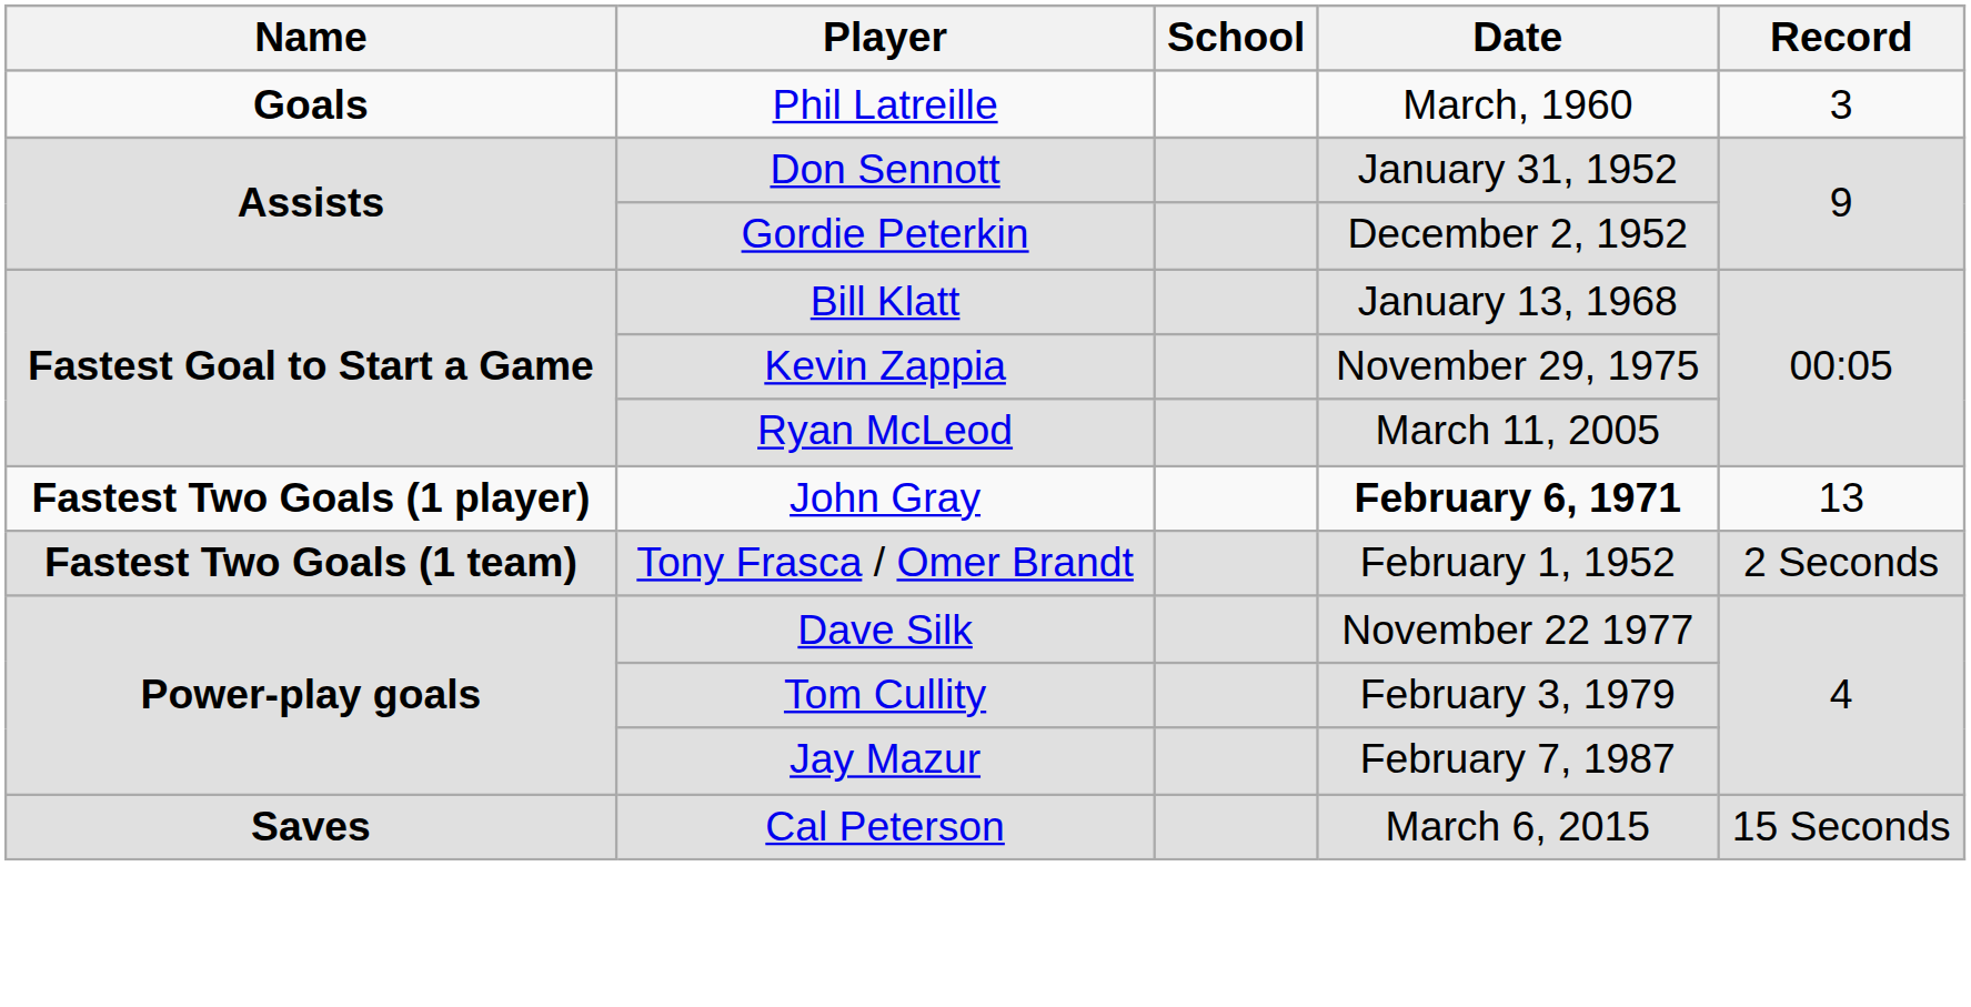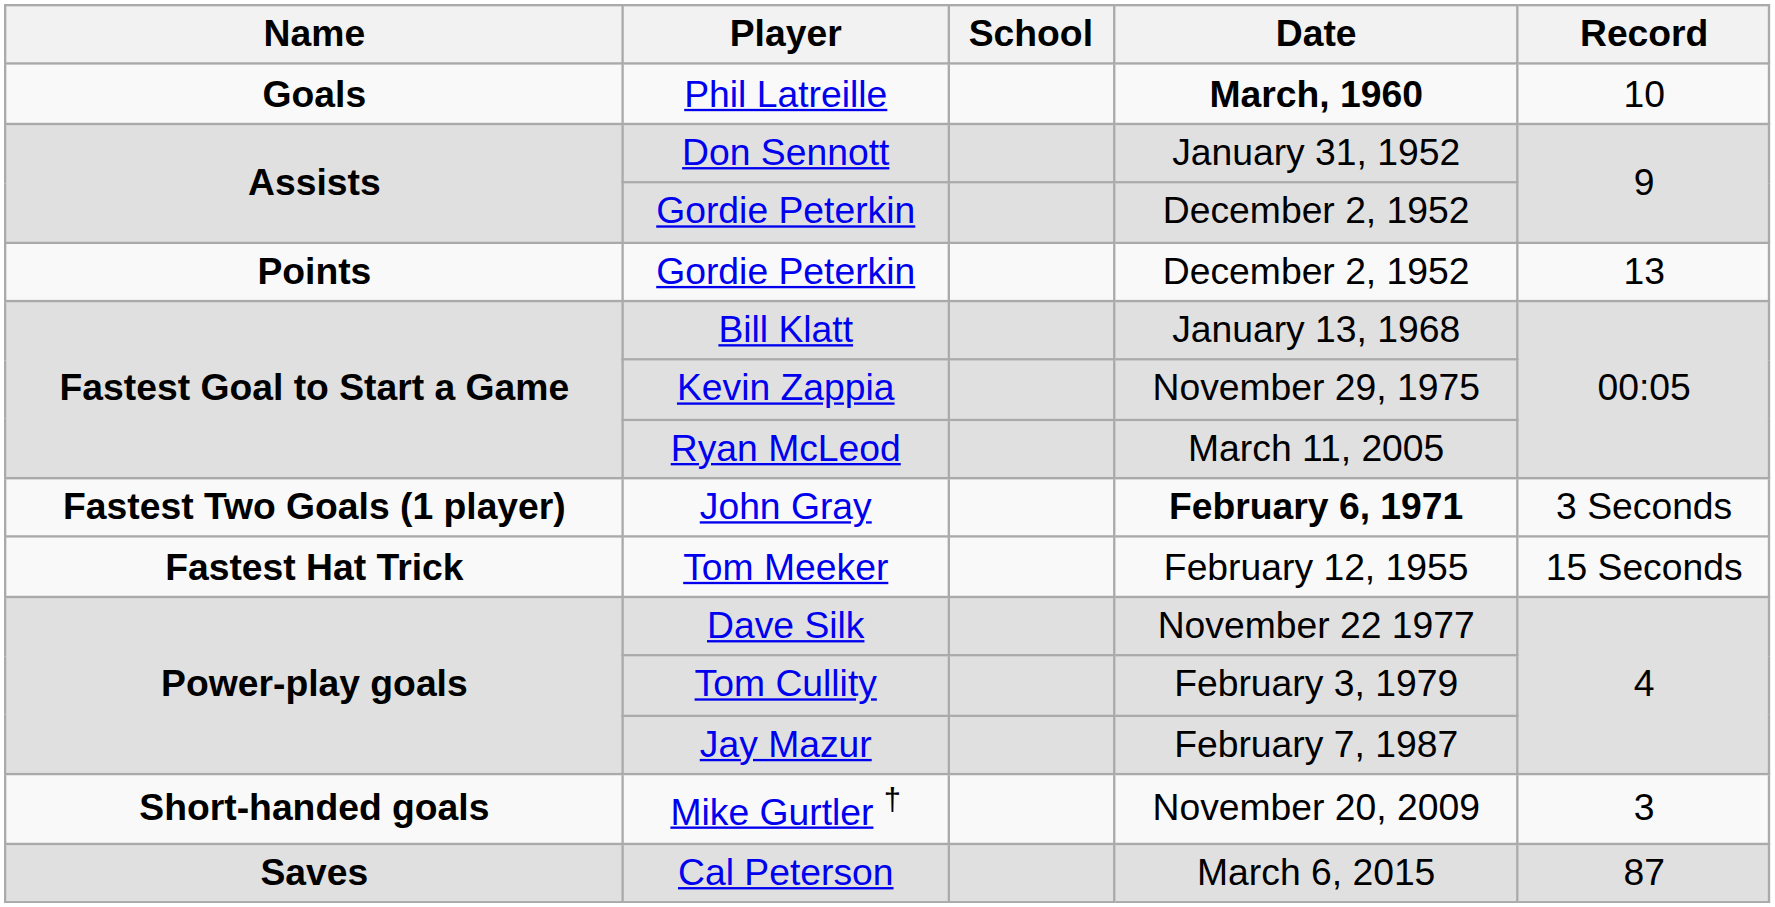Phil Latreille | Date: normal -> bold
Phil Latreille | Record: 3 -> 10
+ row: Points | Gordie Peterkin | December 2, 1952 | 13
John Gray | Record: 13 -> 3 Seconds
- row: Fastest Two Goals (1 team) | Tony Frasca / Omer Brandt | February 1, 1952 | 2 Seconds
+ row: Fastest Hat Trick | Tom Meeker | February 12, 1955 | 15 Seconds
+ row: Short-handed goals | Mike Gurtler † | November 20, 2009 | 3
Cal Peterson | Record: 15 Seconds -> 87
